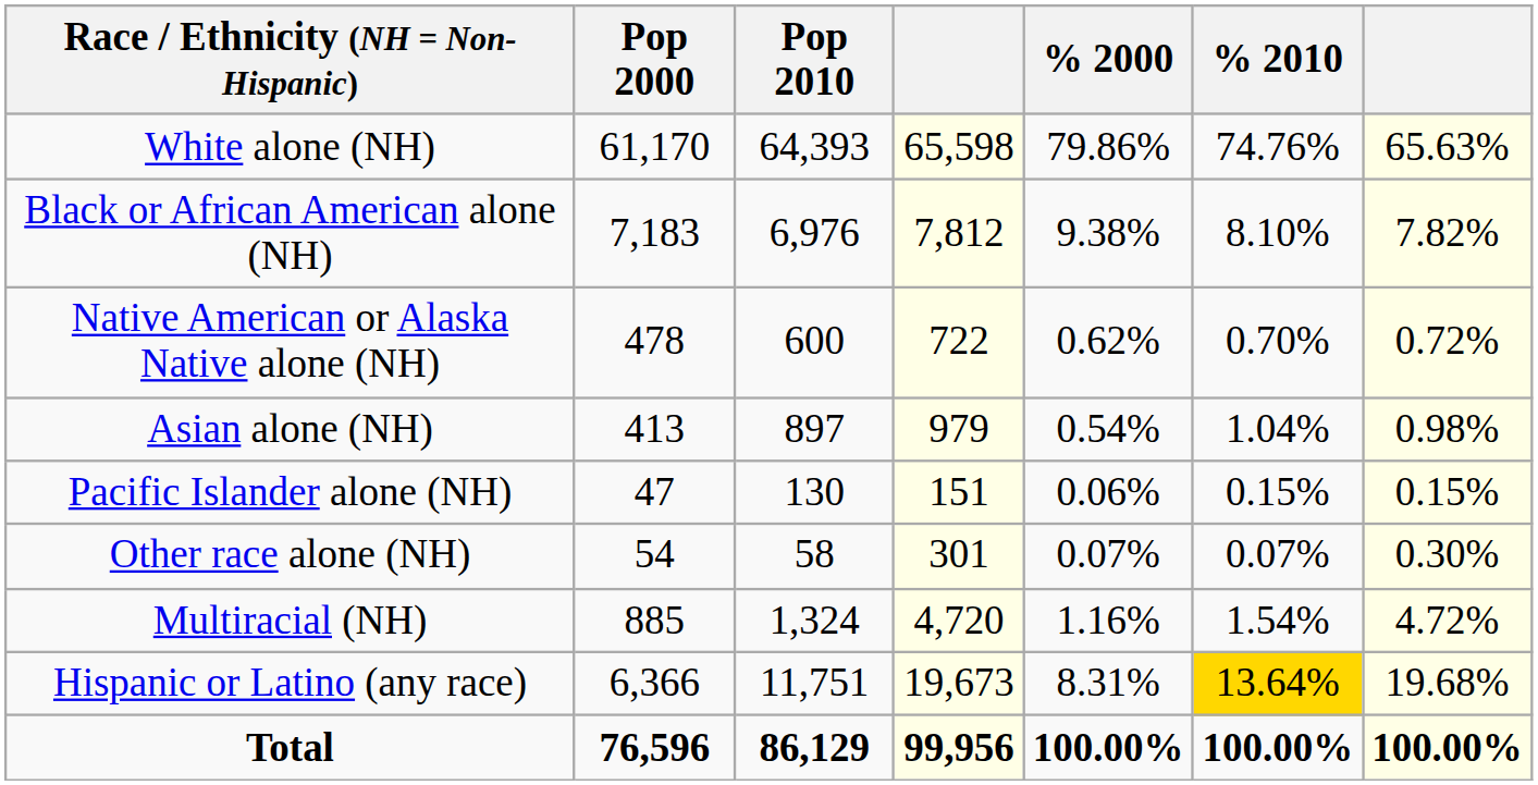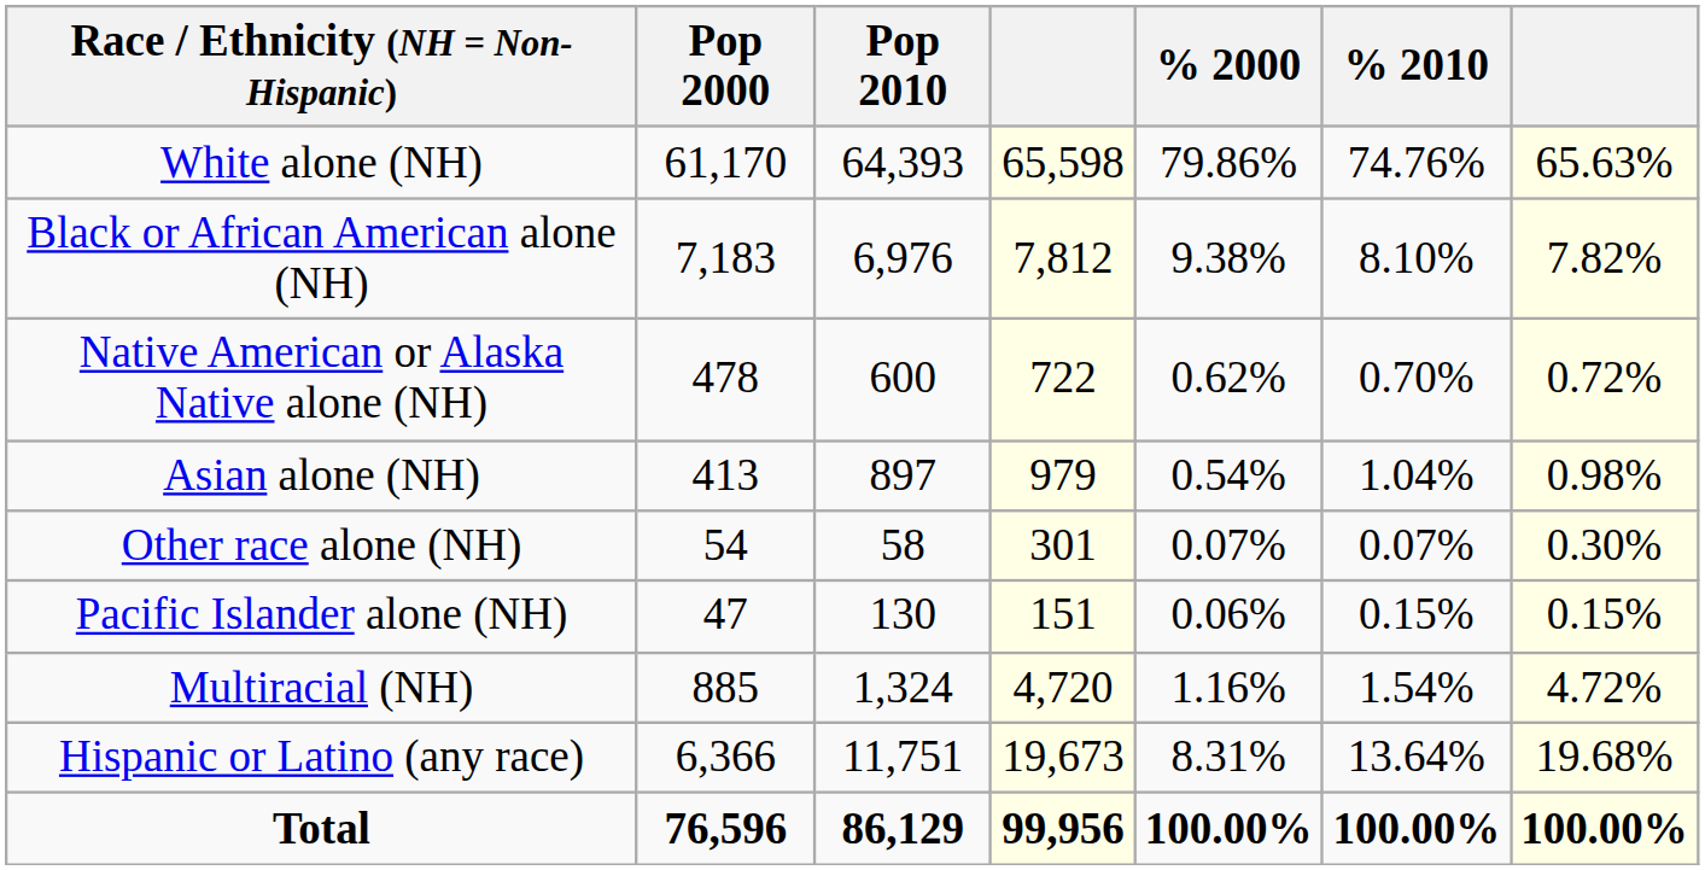rows swapped: Pacific Islander alone (NH) <-> Other race alone (NH)
Hispanic or Latino (any race) | % 2010: gold background -> no background
